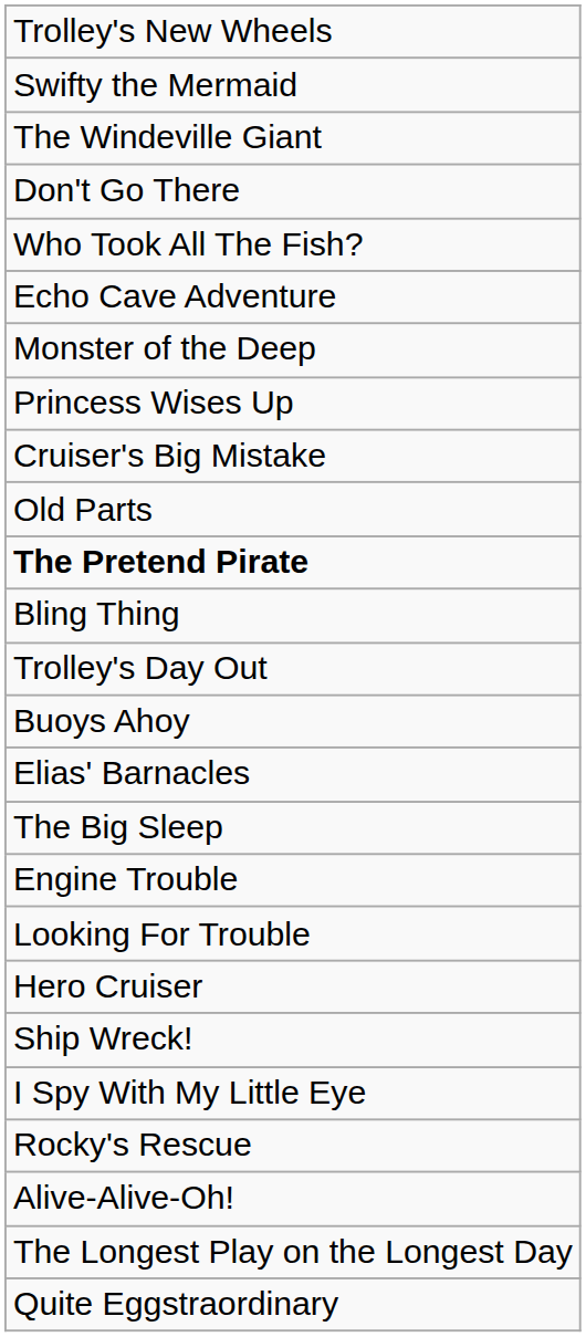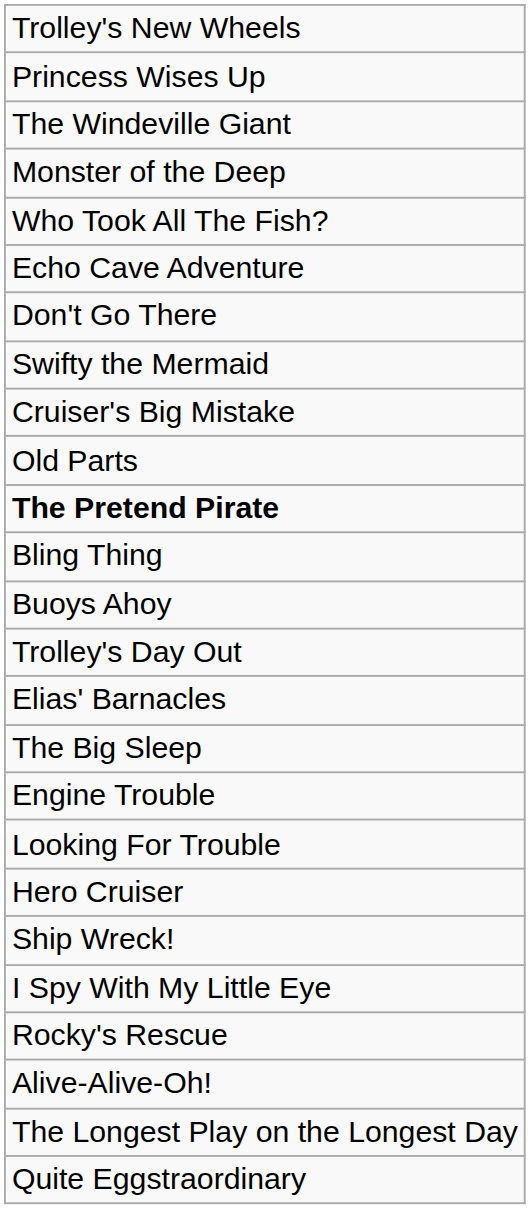row 2 | column 1: Swifty the Mermaid -> Princess Wises Up
row 4 | column 1: Don't Go There -> Monster of the Deep
row 7 | column 1: Monster of the Deep -> Don't Go There
row 8 | column 1: Princess Wises Up -> Swifty the Mermaid
row 13 | column 1: Trolley's Day Out -> Buoys Ahoy
row 14 | column 1: Buoys Ahoy -> Trolley's Day Out
